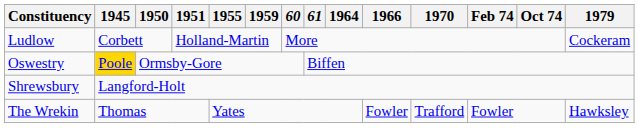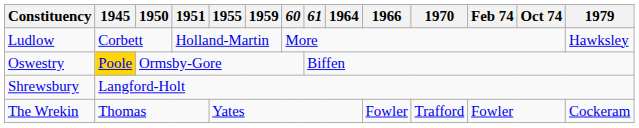Ludlow | 1979: Cockeram -> Hawksley
The Wrekin | 1979: Hawksley -> Cockeram
